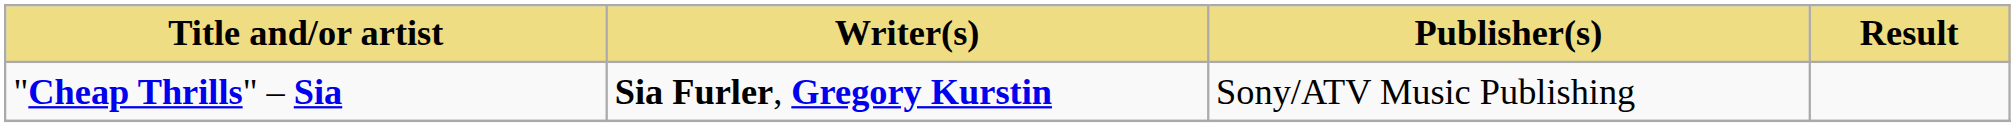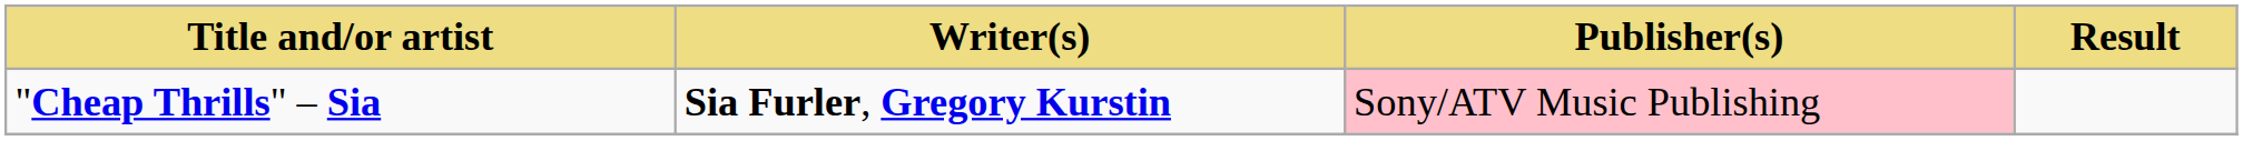"Cheap Thrills" – Sia | Publisher(s): no background -> pink background
